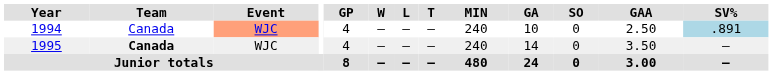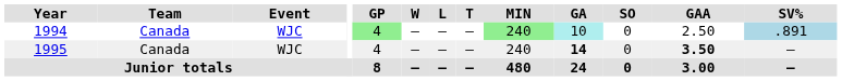1994 | Event: lightsalmon background -> no background
1994 | GP: no background -> lightgreen background
1994 | MIN: no background -> lightgreen background
1994 | GA: no background -> paleturquoise background
1995 | Team: bold -> normal
1995 | GA: normal -> bold
1995 | GAA: normal -> bold
